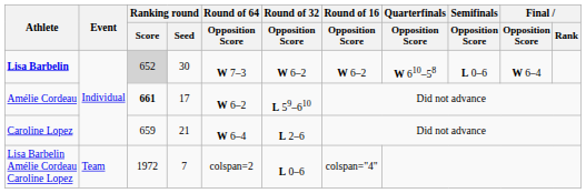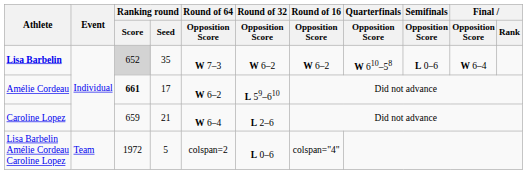Lisa Barbelin | Ranking round / Seed: 30 -> 35
Lisa Barbelin Amélie Cordeau Caroline Lopez | Ranking round / Seed: 7 -> 5
